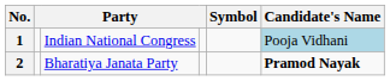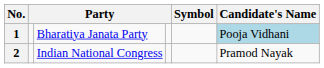1 | column 3: Indian National Congress -> Bharatiya Janata Party
2 | column 3: Bharatiya Janata Party -> Indian National Congress
2 | Candidate's Name: bold -> normal
